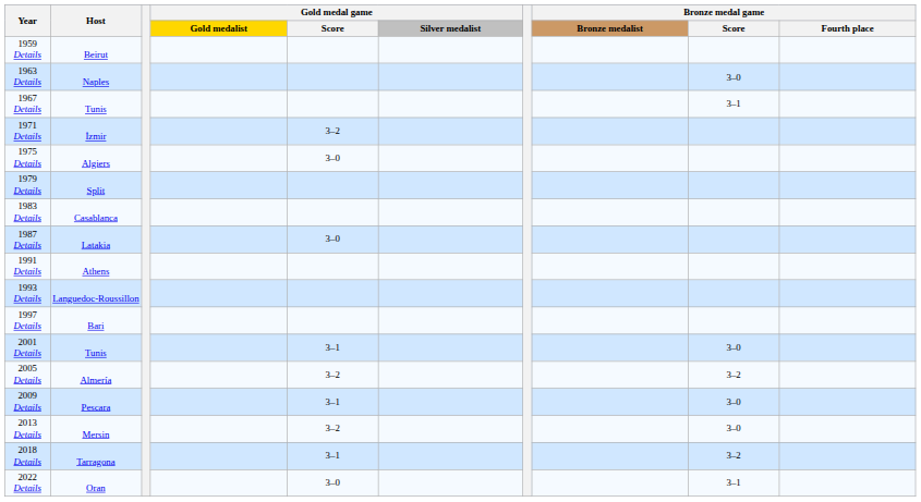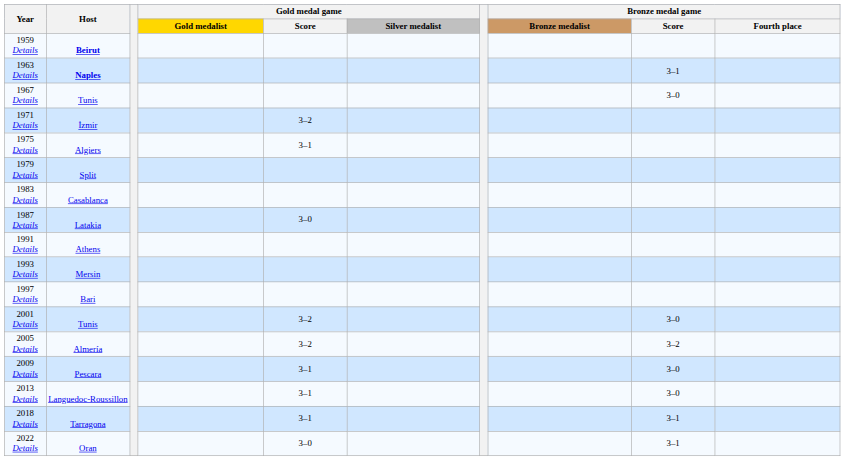1959 Details | Host: normal -> bold
1963 Details | Host: normal -> bold
1963 Details | Bronze medal game / Score: 3–0 -> 3–1
1967 Details | Bronze medal game / Score: 3–1 -> 3–0
1975 Details | Gold medal game / Score: 3–0 -> 3–1
1993 Details | Host: Languedoc-Roussillon -> Mersin
2001 Details | Gold medal game / Score: 3–1 -> 3–2
2013 Details | Host: Mersin -> Languedoc-Roussillon
2013 Details | Gold medal game / Score: 3–2 -> 3–1
2018 Details | Bronze medal game / Score: 3–2 -> 3–1
